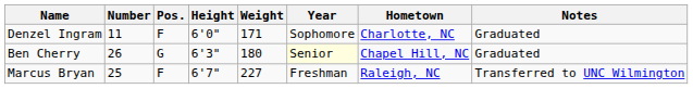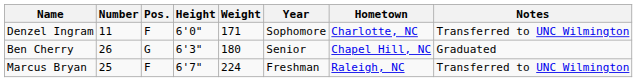Denzel Ingram | Notes: Graduated -> Transferred to UNC Wilmington
Ben Cherry | Year: lightyellow background -> no background
Marcus Bryan | Weight: 227 -> 224
